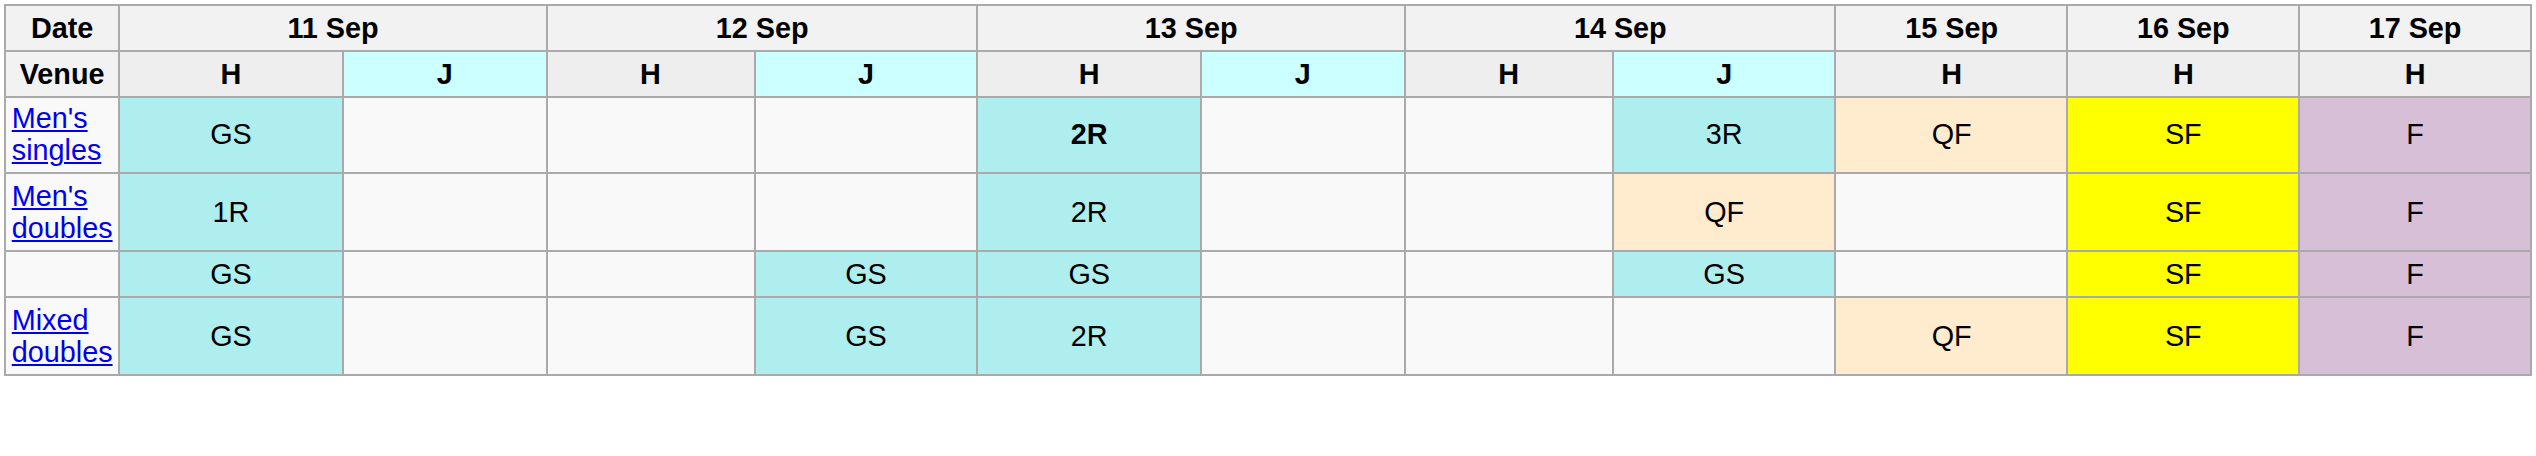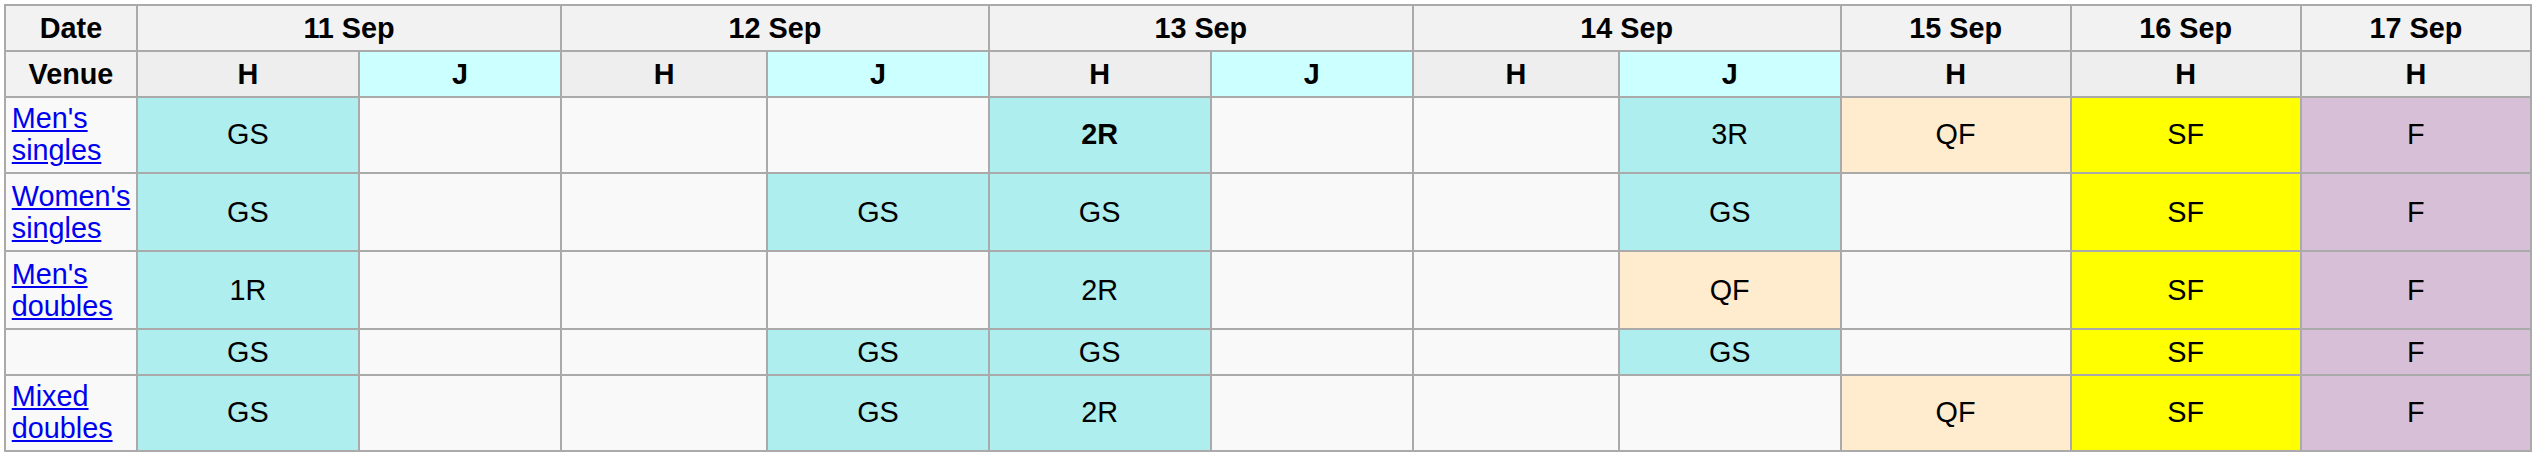+ row: Women's singles | GS | GS | GS | GS | SF | F
